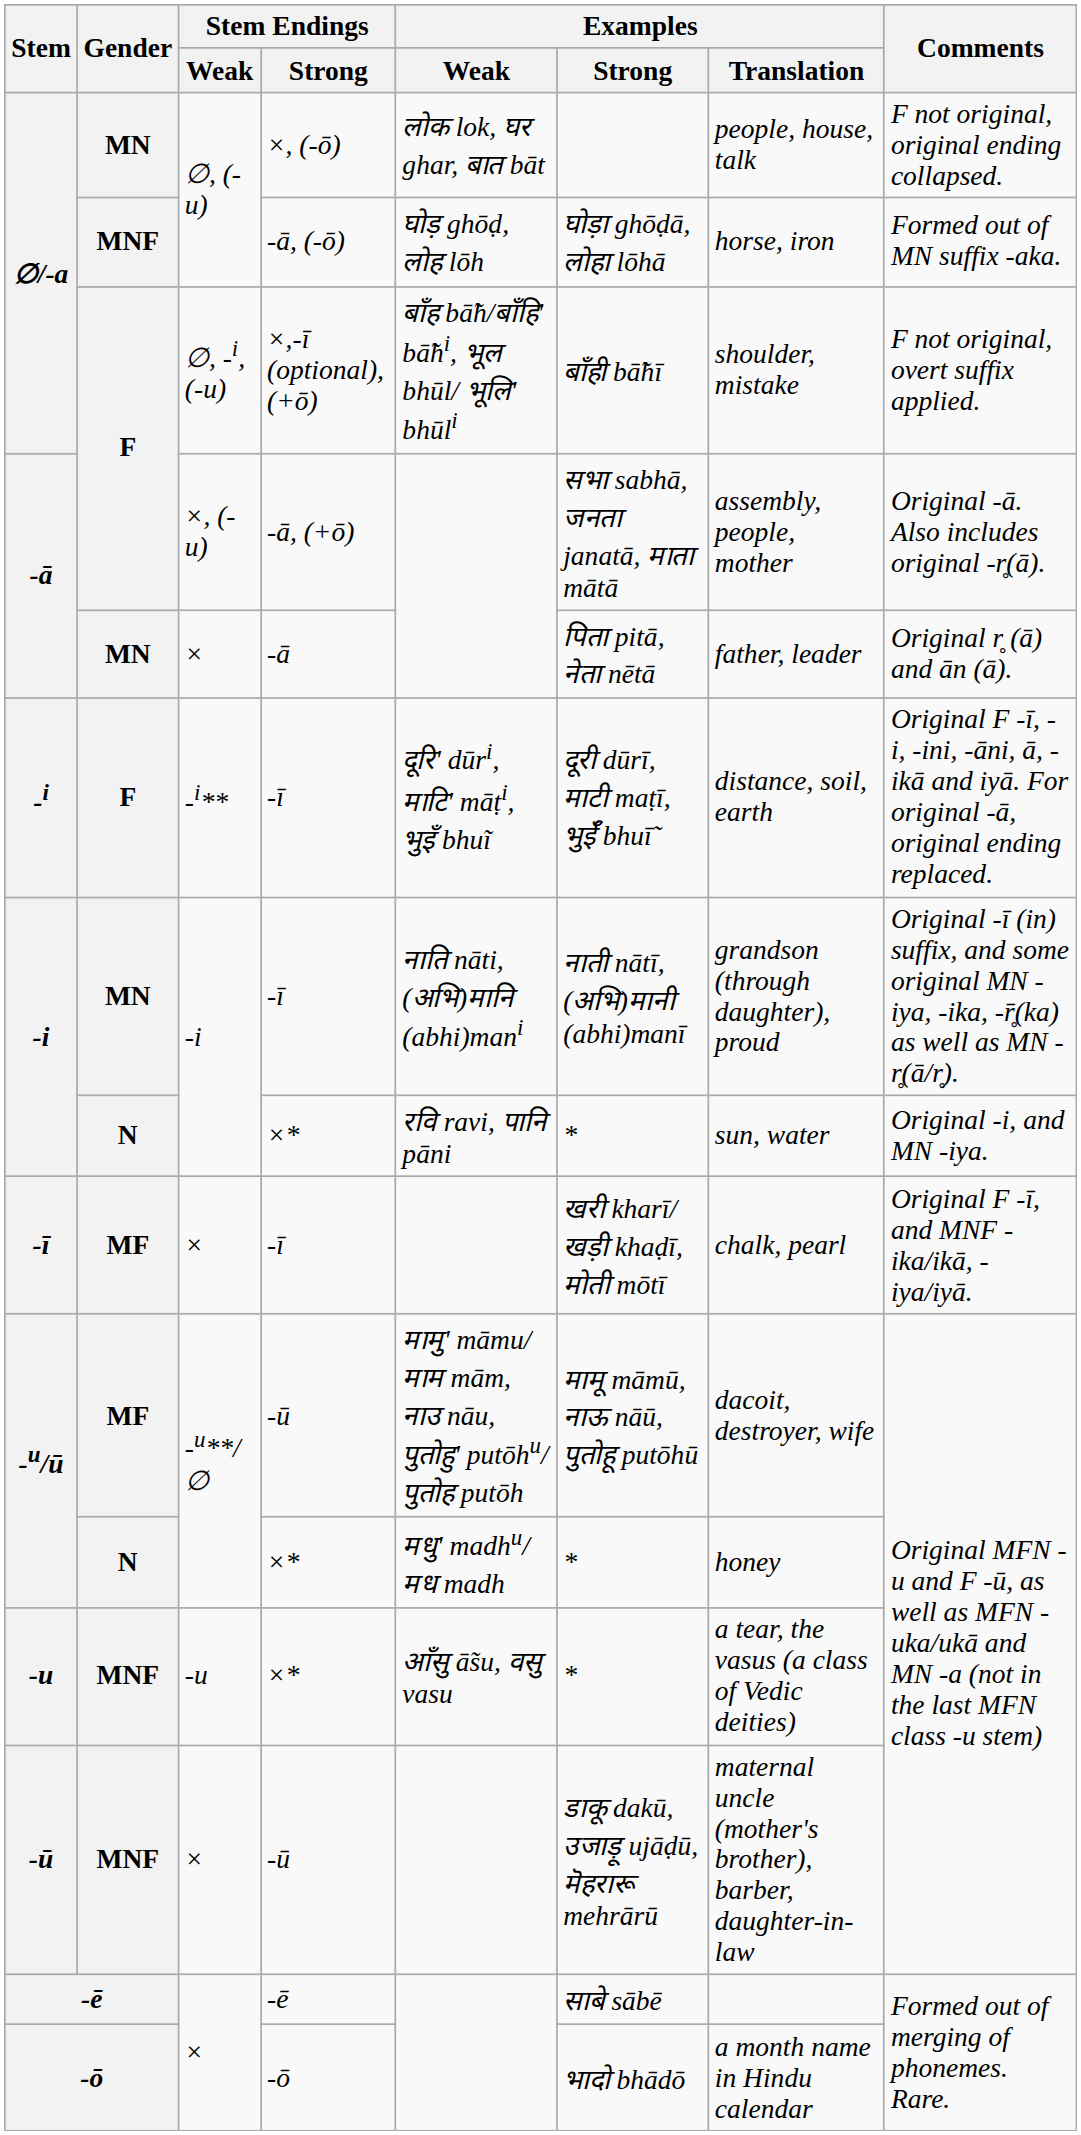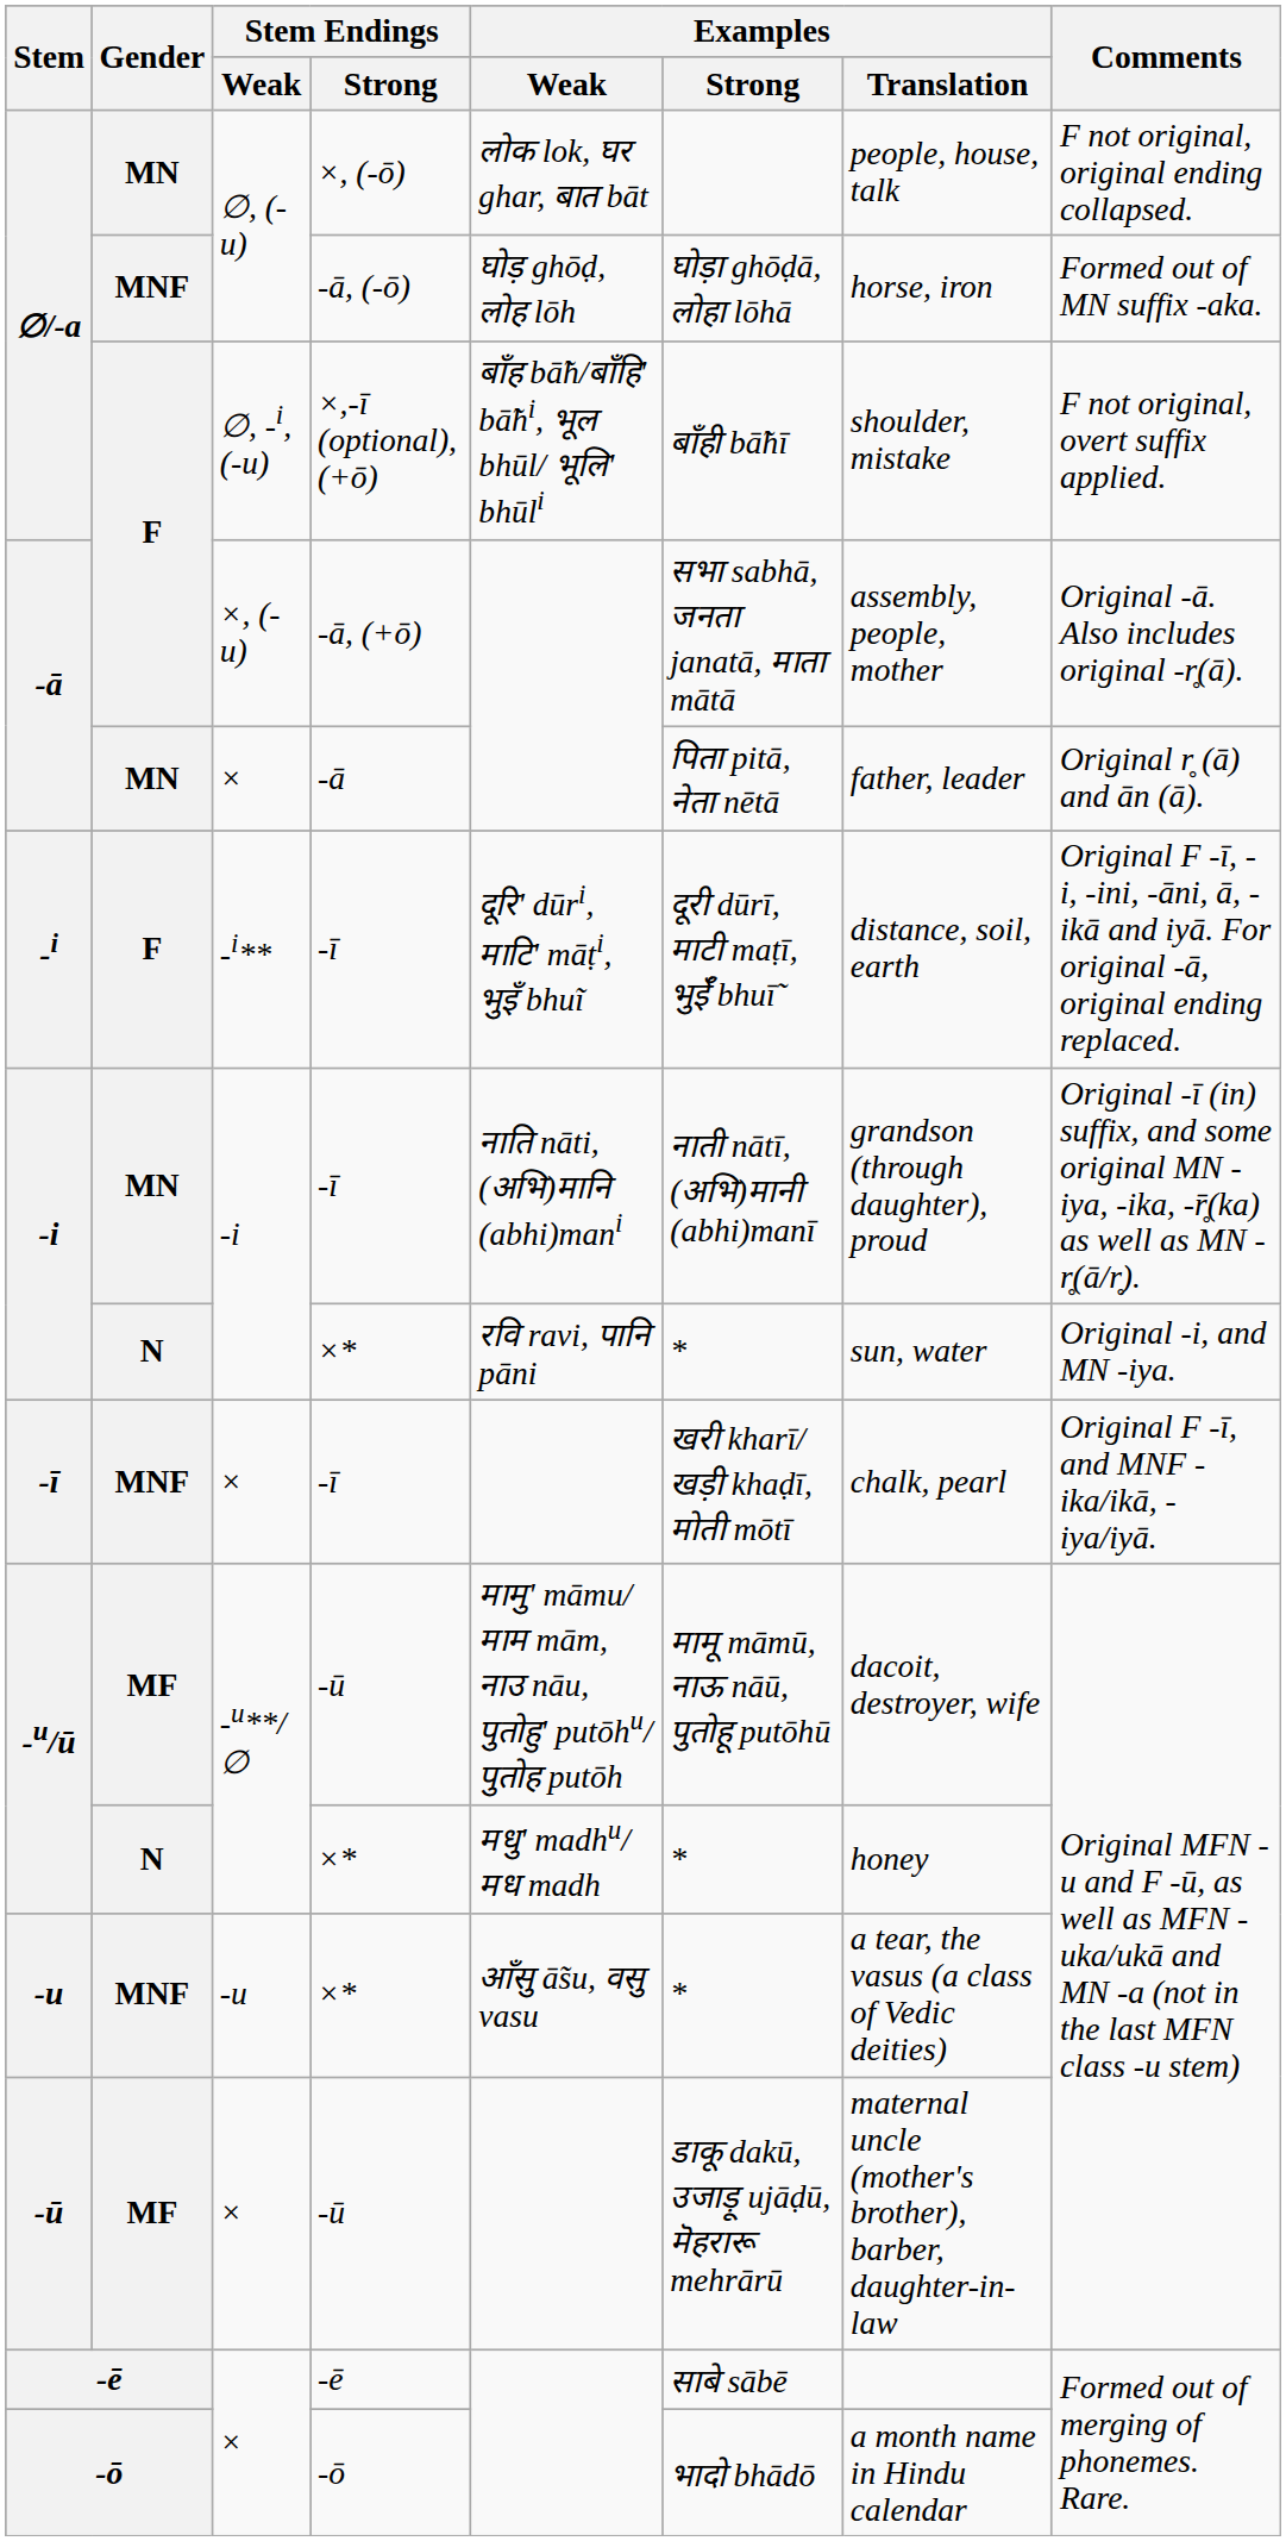× / -ī | Gender: MF -> MNF
× / -ū | Gender: MNF -> MF
